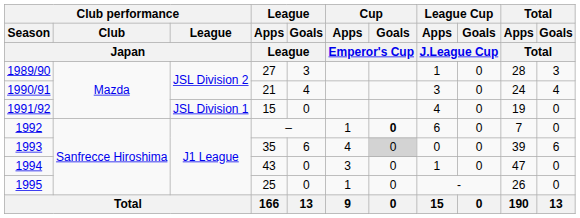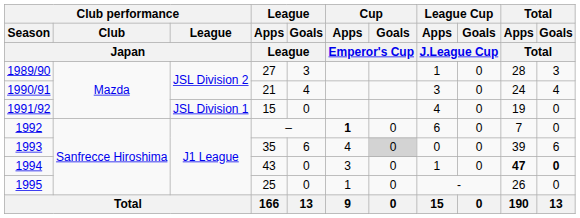1992 | Cup / Apps / Emperor's Cup: normal -> bold
1992 | Cup / Goals / Emperor's Cup: bold -> normal
1994 | Total / Apps / Total: normal -> bold
1994 | Total / Goals / Total: normal -> bold
